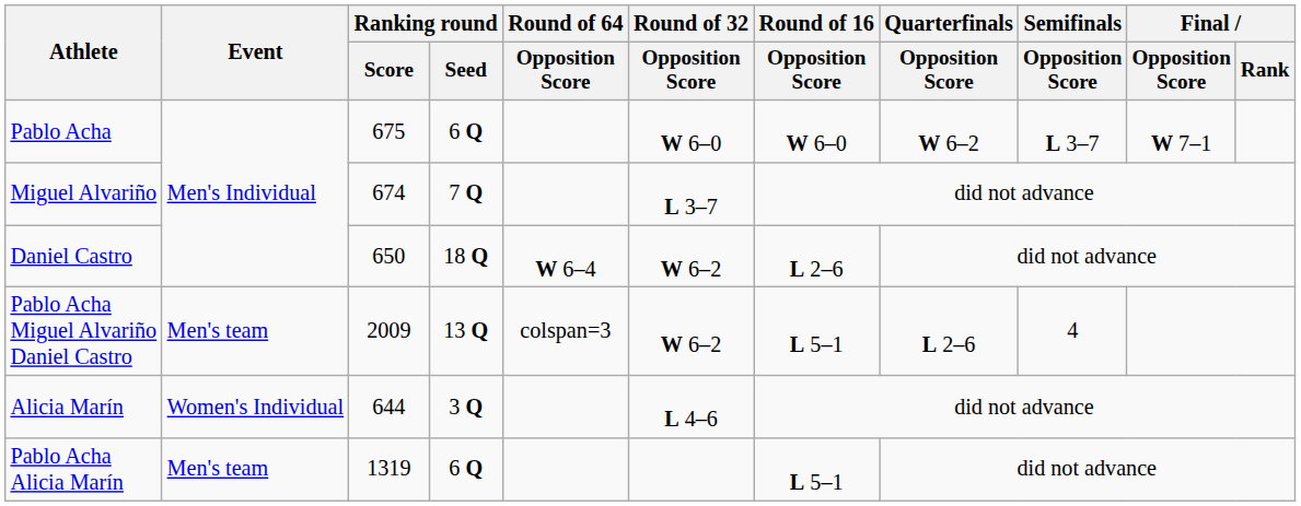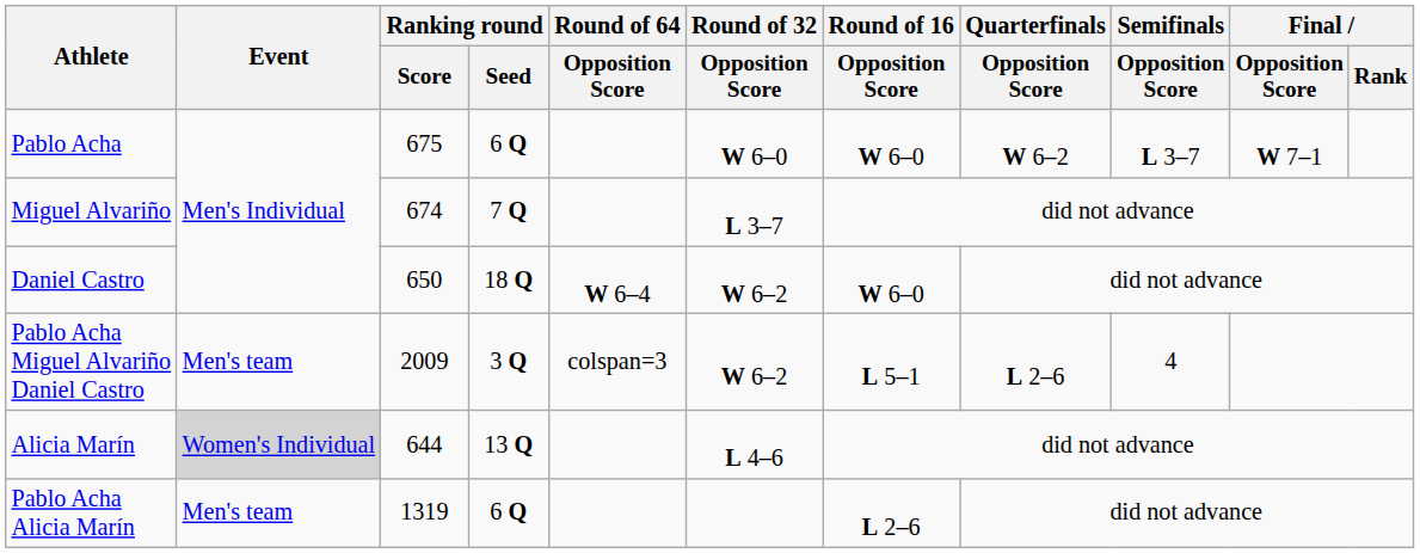Daniel Castro | Round of 16 / Opposition Score: L 2–6 -> W 6–0
Pablo Acha Miguel Alvariño Daniel Castro | Ranking round / Seed: 13 Q -> 3 Q
Alicia Marín | Event: no background -> lightgrey background
Alicia Marín | Ranking round / Seed: 3 Q -> 13 Q
Pablo Acha Alicia Marín | Round of 16 / Opposition Score: L 5–1 -> L 2–6
